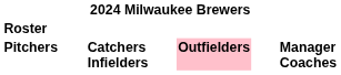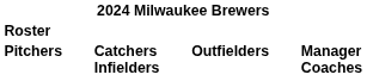Pitchers | column 3: pink background -> no background
